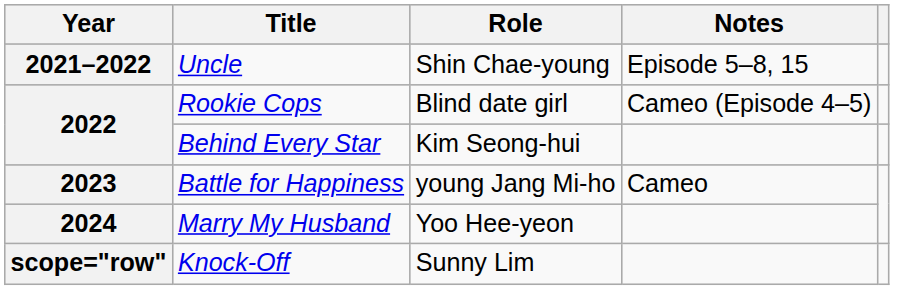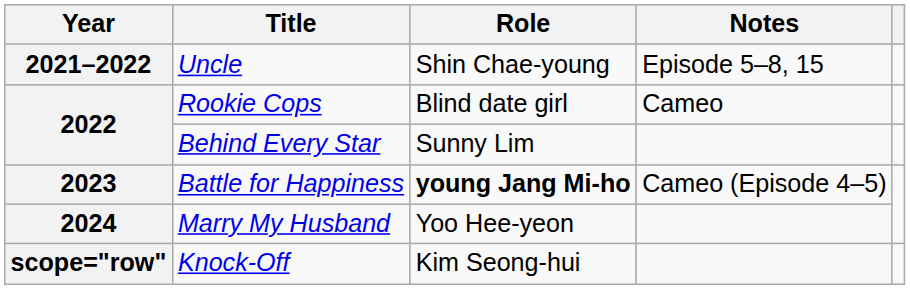Rookie Cops | Notes: Cameo (Episode 4–5) -> Cameo
Behind Every Star | Role: Kim Seong-hui -> Sunny Lim
Battle for Happiness | Role: normal -> bold
Battle for Happiness | Notes: Cameo -> Cameo (Episode 4–5)
Knock-Off | Role: Sunny Lim -> Kim Seong-hui
